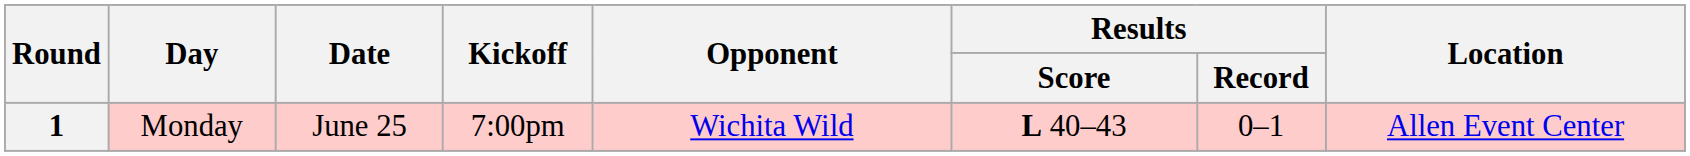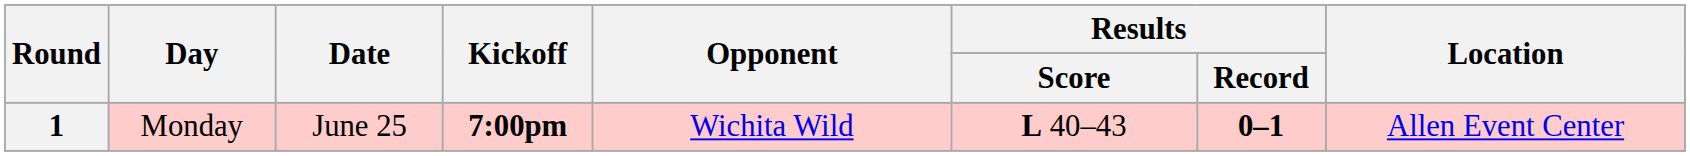1 | Kickoff: normal -> bold
1 | Results / Record: normal -> bold
